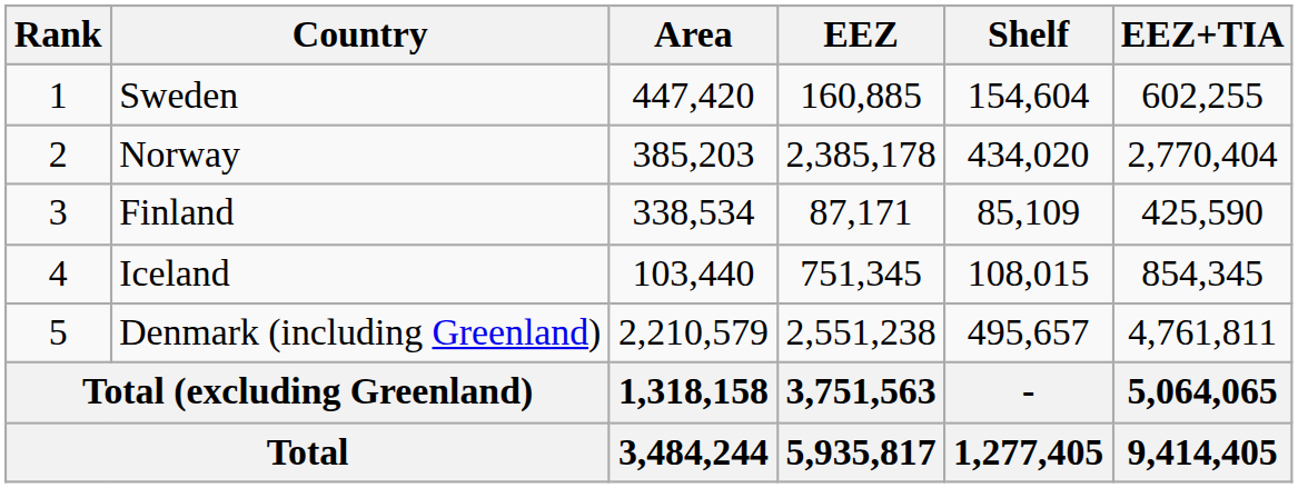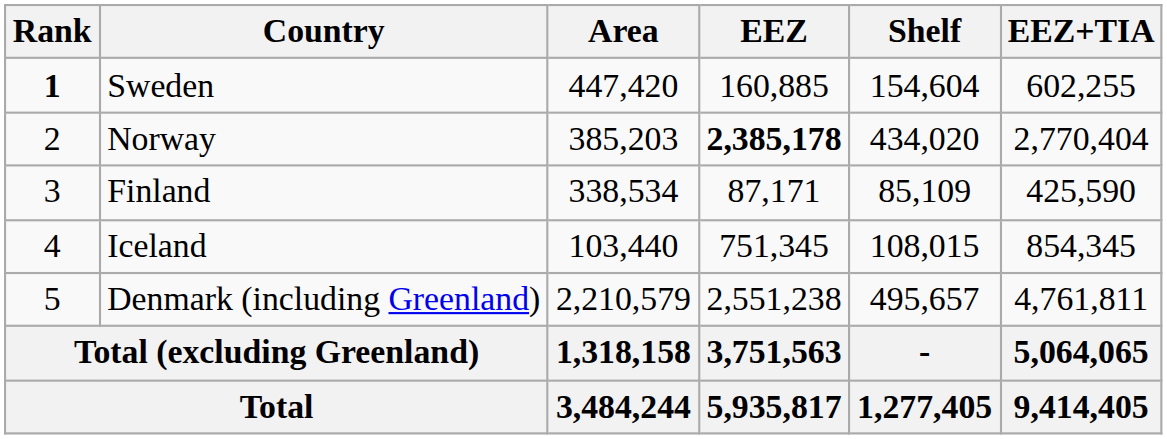Sweden | Rank: normal -> bold
Norway | EEZ: normal -> bold
